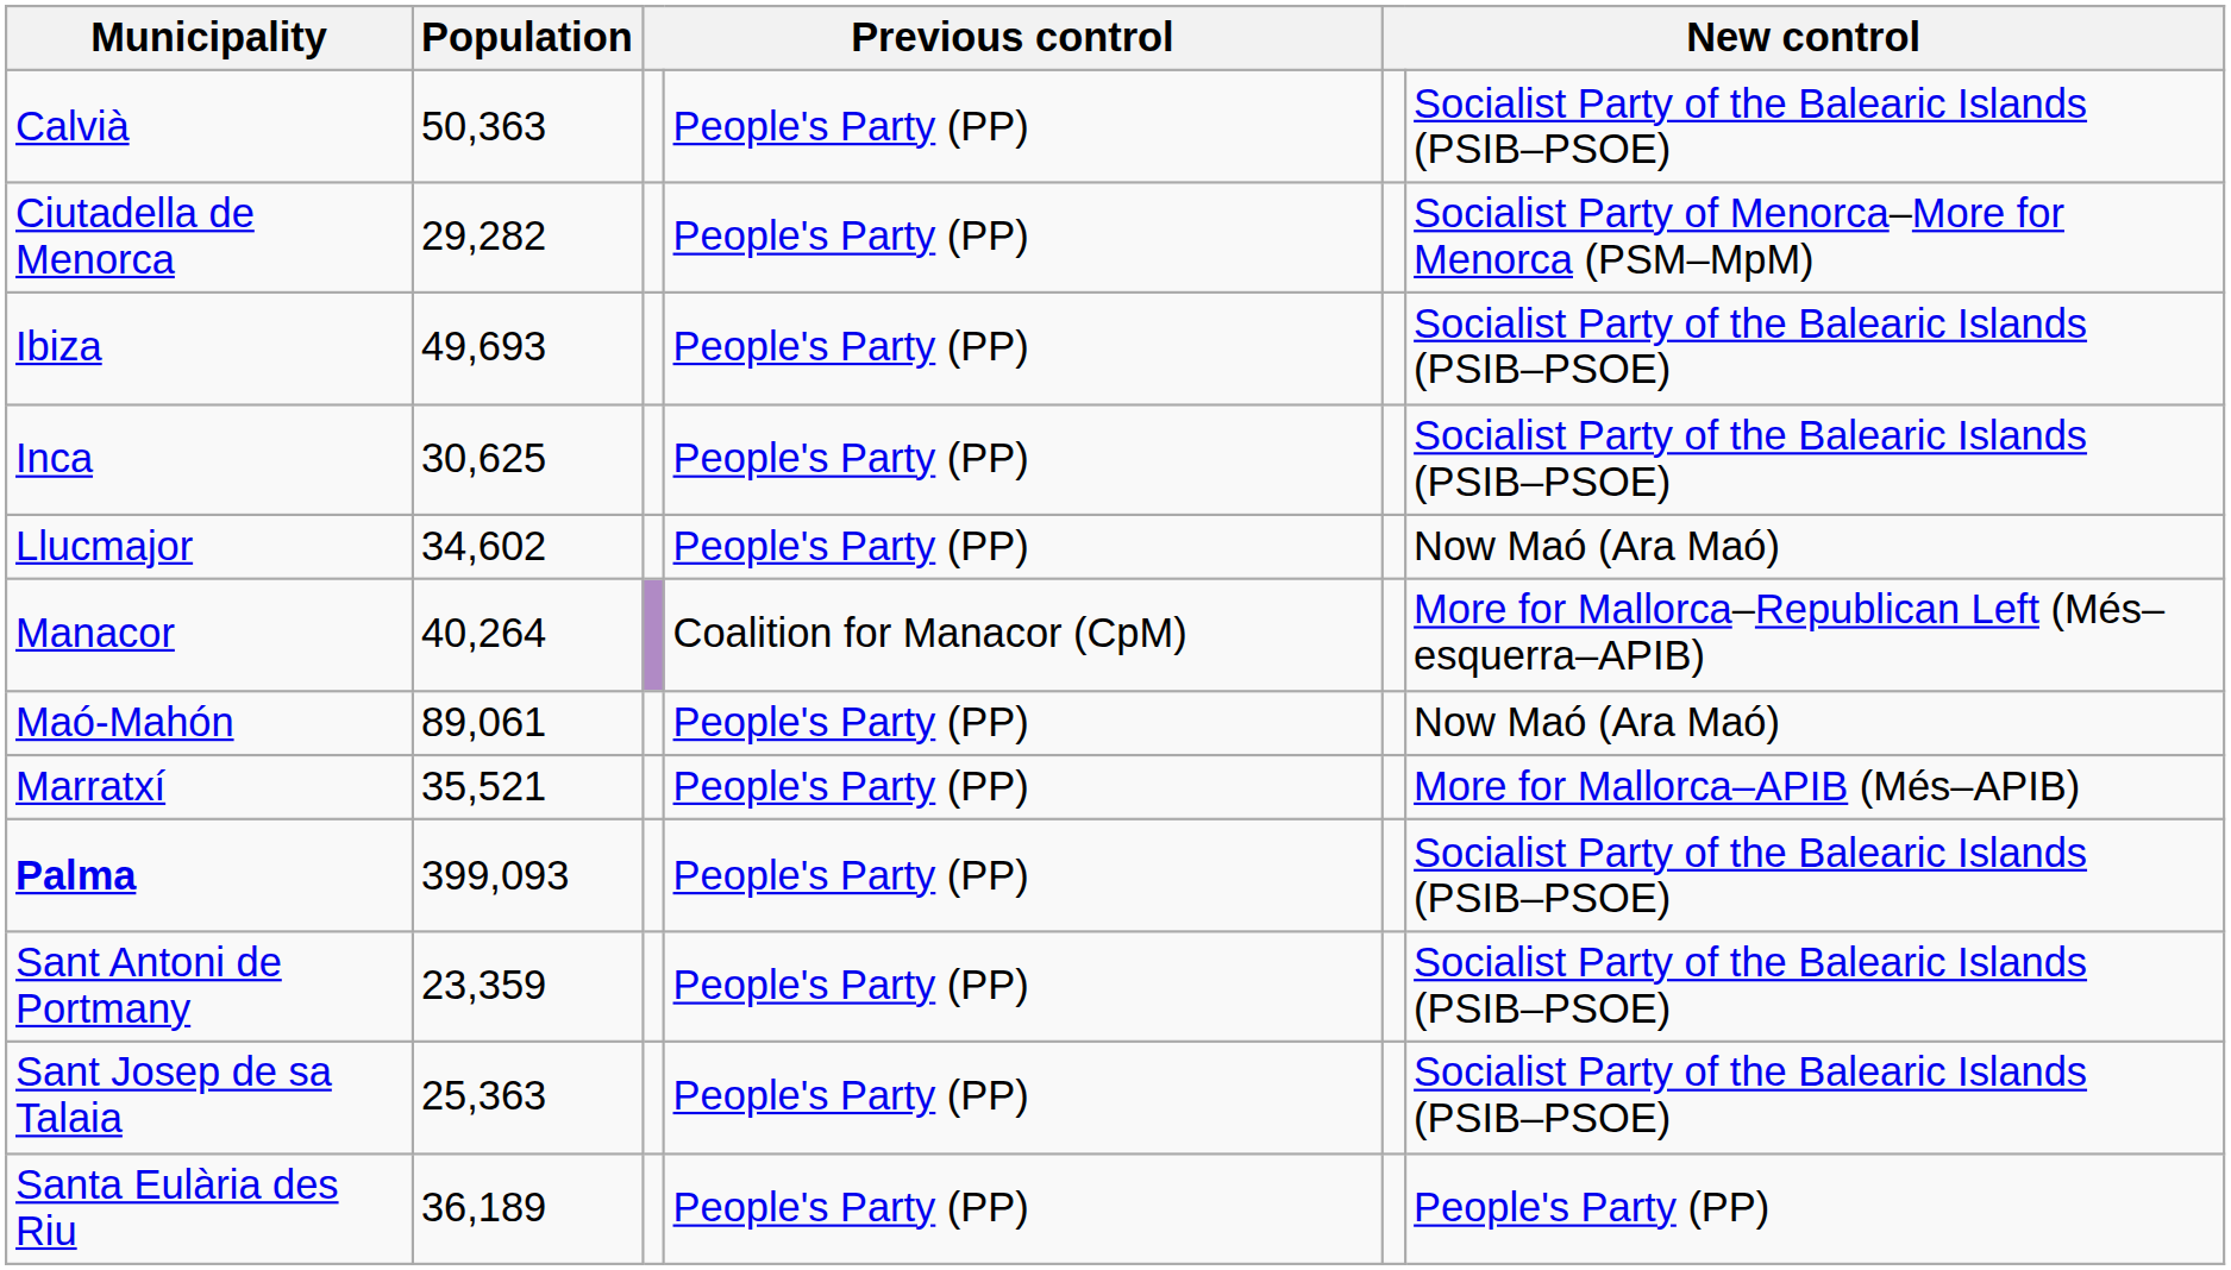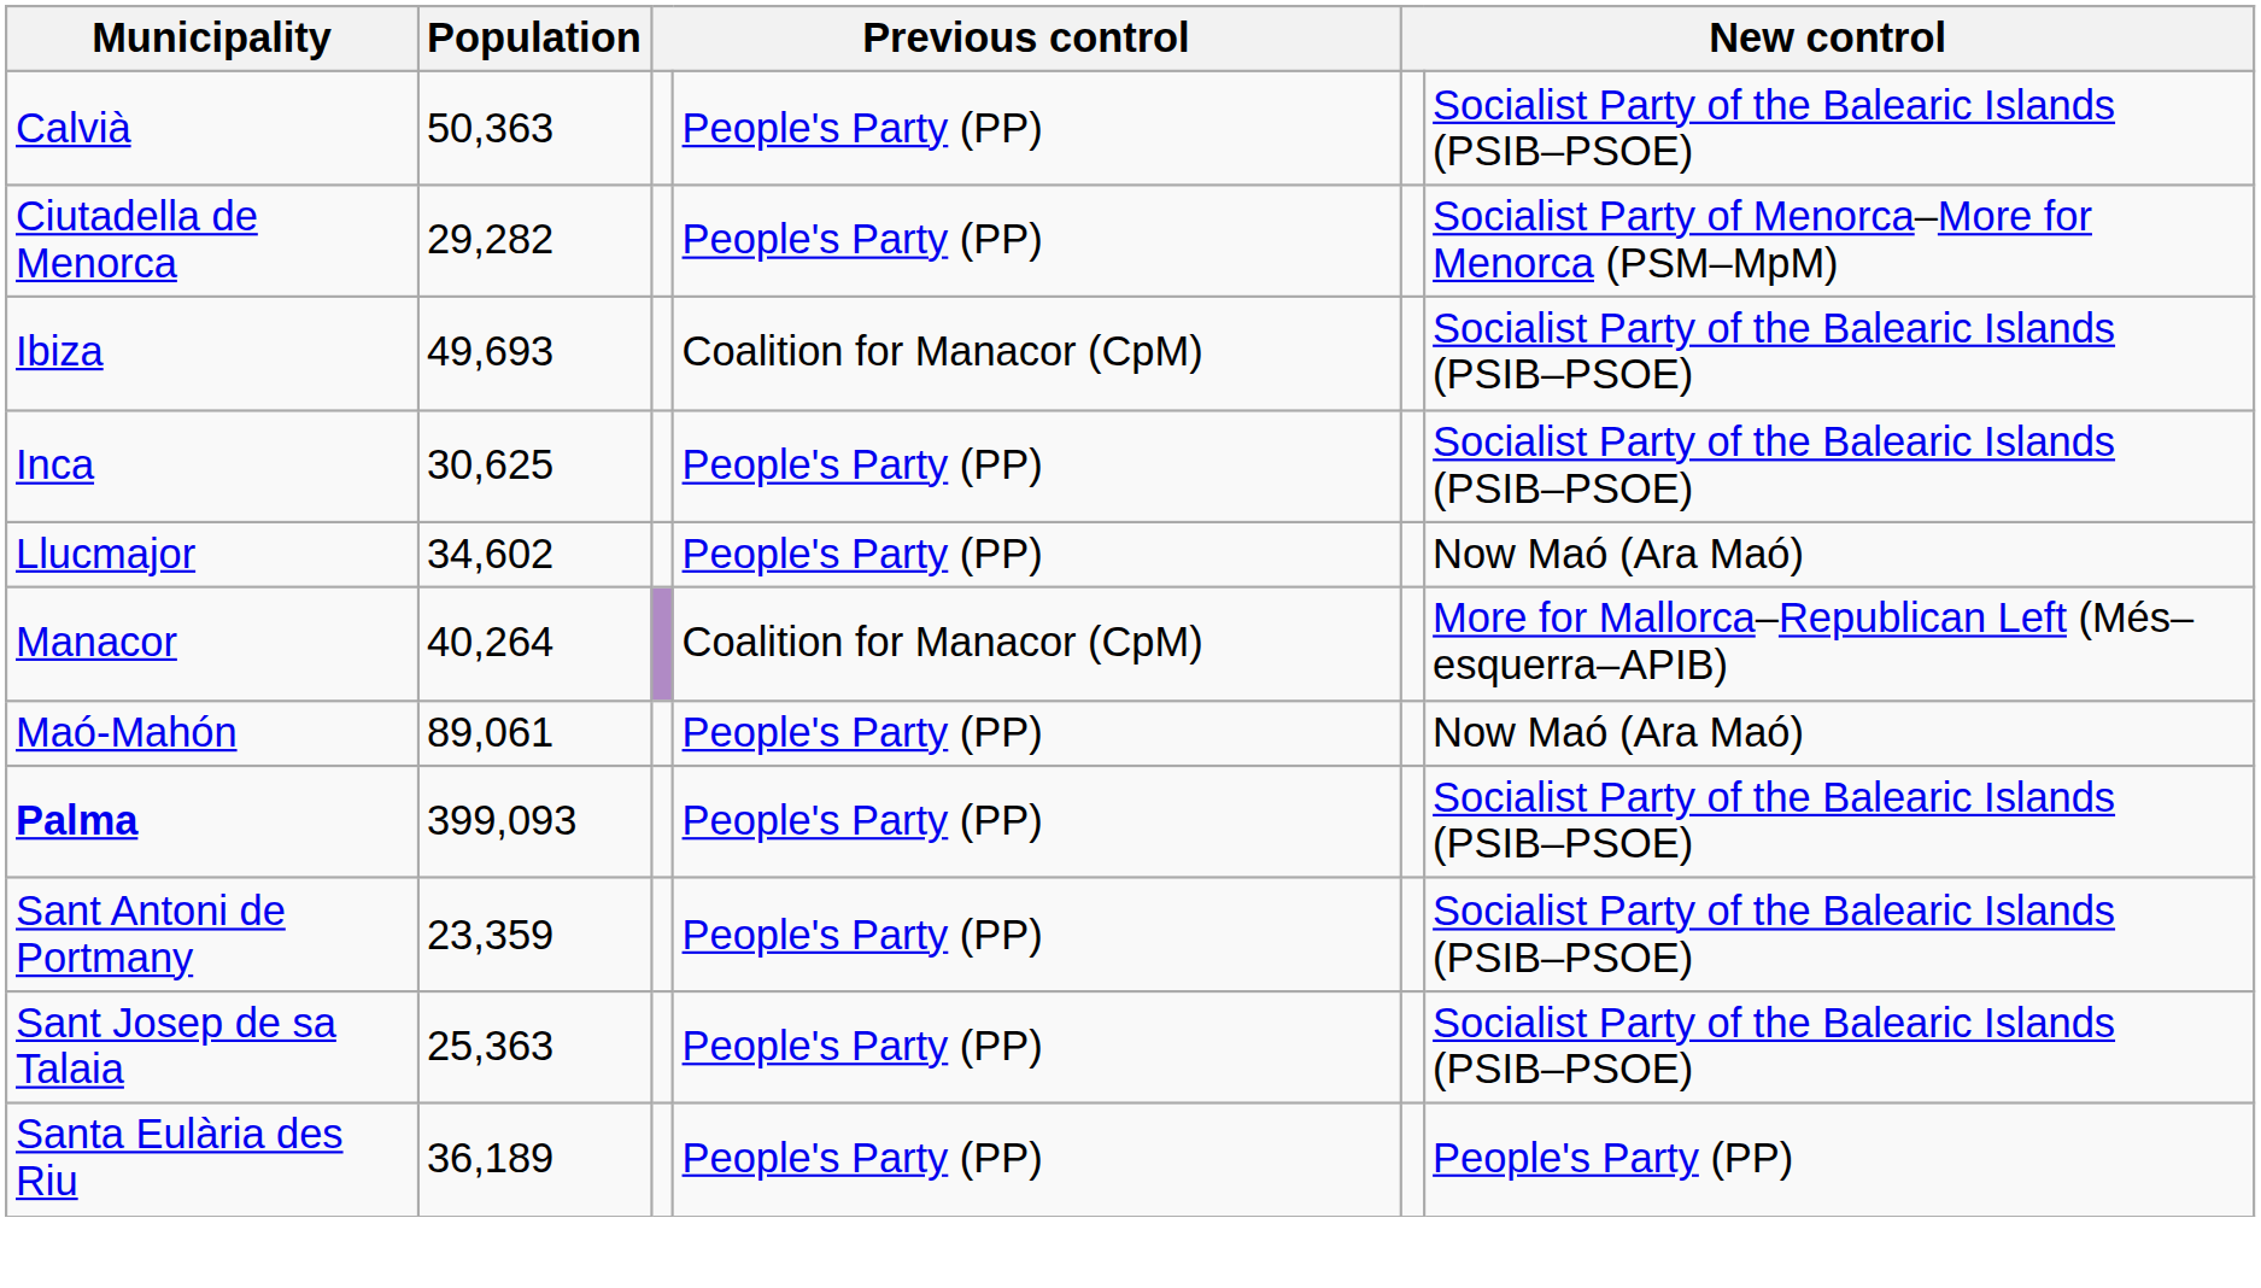Ibiza | column 4: People's Party (PP) -> Coalition for Manacor (CpM)
- row: Marratxí | 35,521 | People's Party (PP) | More for Mallorca–APIB (Més–APIB)
